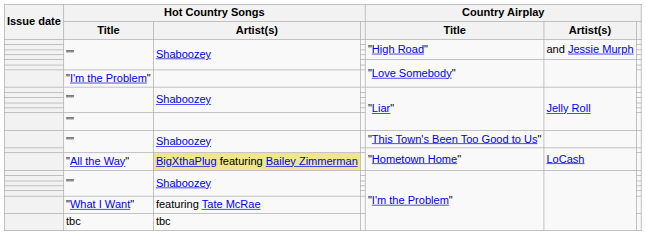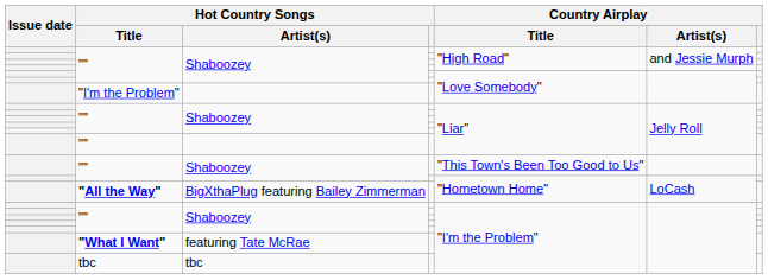"All the Way" | Hot Country Songs / Title: normal -> bold
"All the Way" | Hot Country Songs / Artist(s): khaki background -> no background
"What I Want" | Hot Country Songs / Title: normal -> bold
